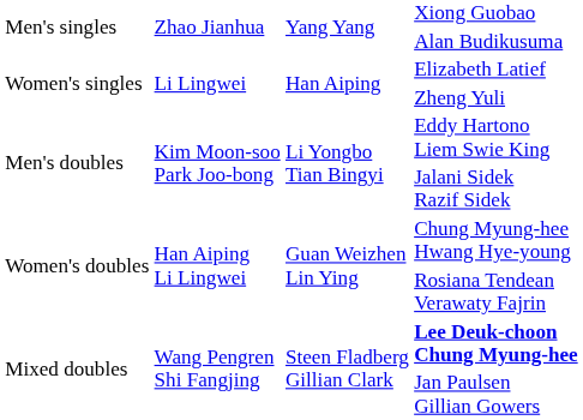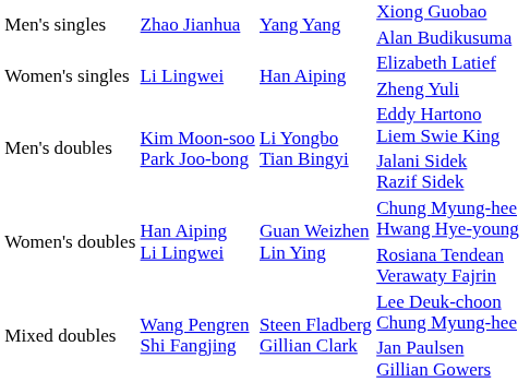Lee Deuk-choon Chung Myung-hee | column 4: bold -> normal
